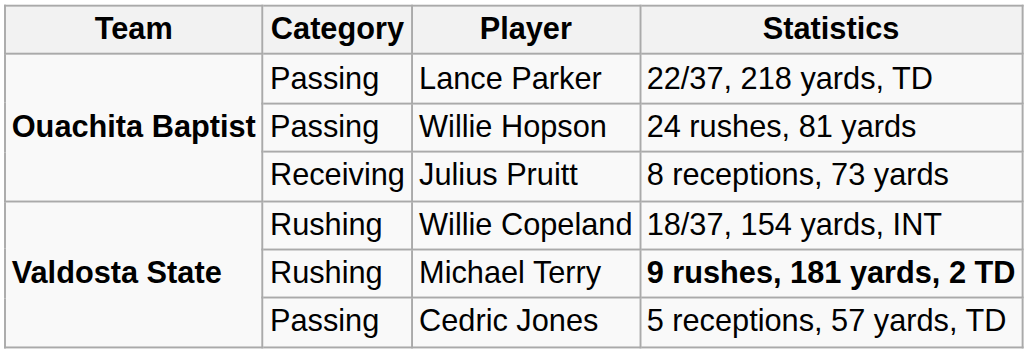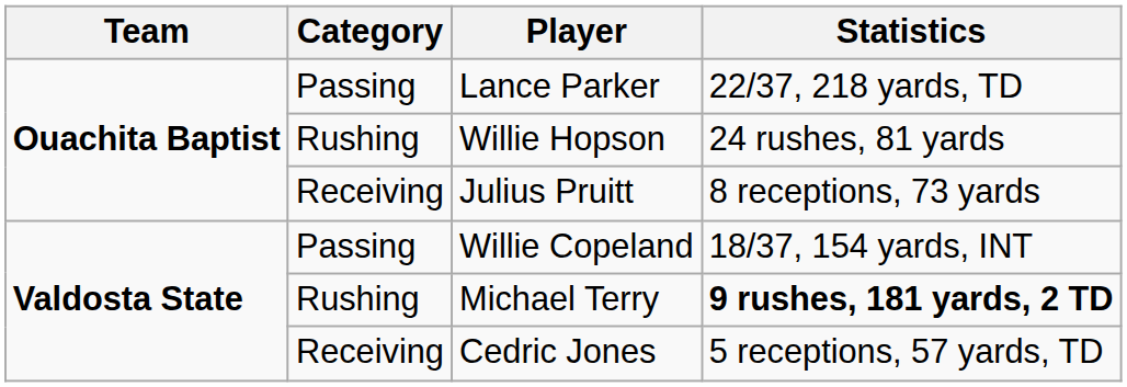Willie Hopson | Category: Passing -> Rushing
Willie Copeland | Category: Rushing -> Passing
Cedric Jones | Category: Passing -> Receiving
